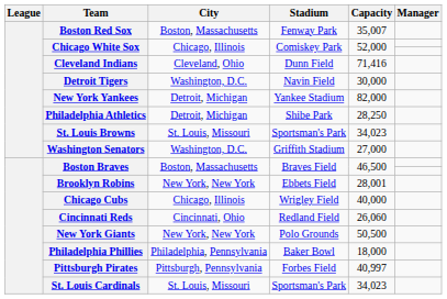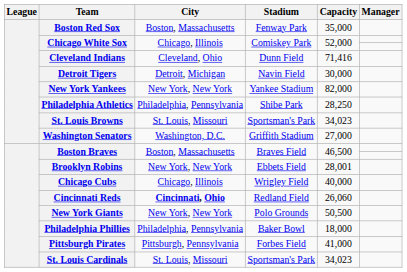Boston Red Sox | Capacity: 35,007 -> 35,000
Detroit Tigers | City: Washington, D.C. -> Detroit, Michigan
New York Yankees | City: Detroit, Michigan -> New York, New York
Philadelphia Athletics | City: Detroit, Michigan -> Philadelphia, Pennsylvania
Cincinnati Reds | City: normal -> bold
Pittsburgh Pirates | Capacity: 40,997 -> 41,000
